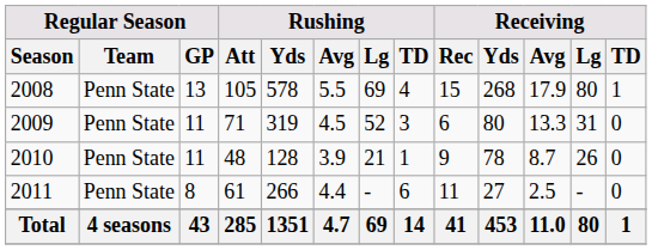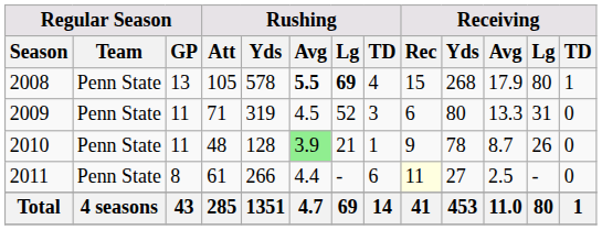2008 | Rushing / Avg: normal -> bold
2008 | Rushing / Lg: normal -> bold
2010 | Rushing / Avg: no background -> lightgreen background
2011 | Receiving / Rec: no background -> lightyellow background
